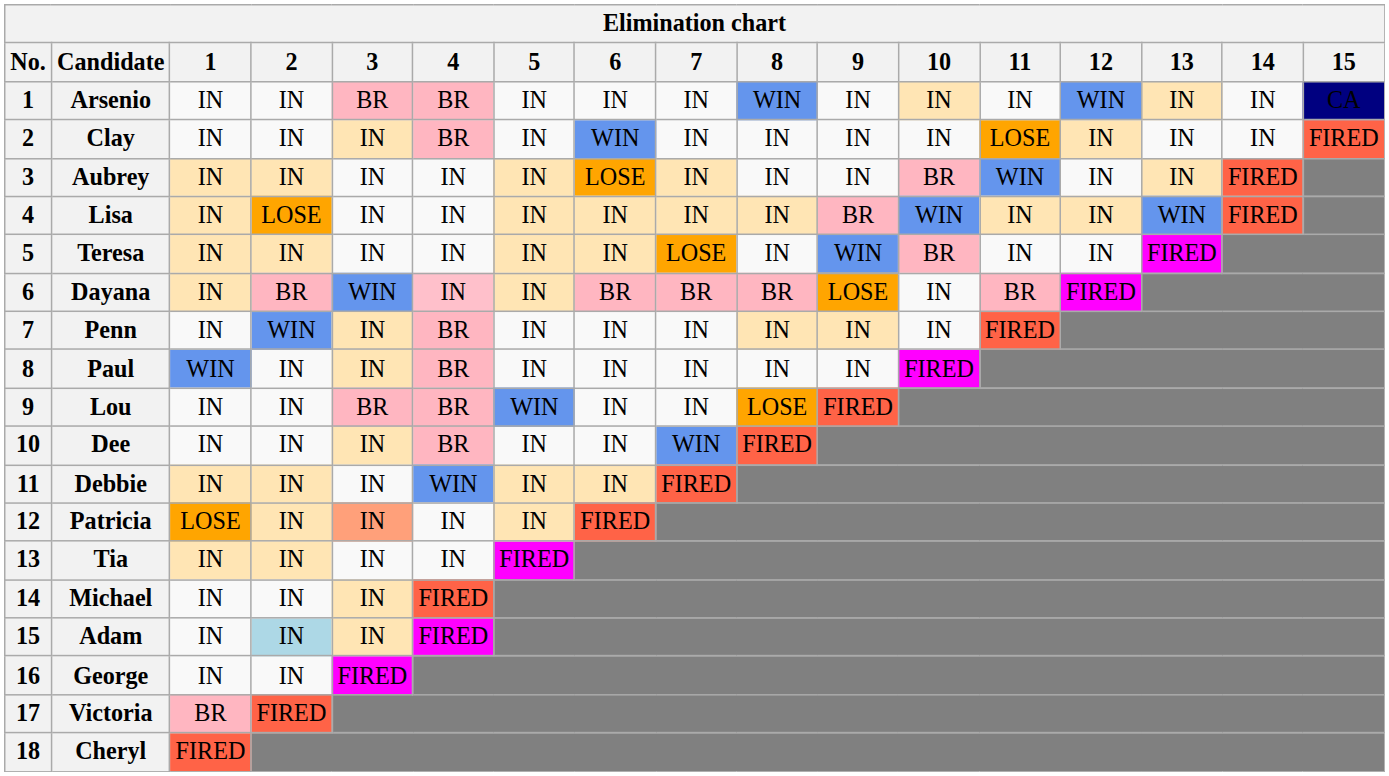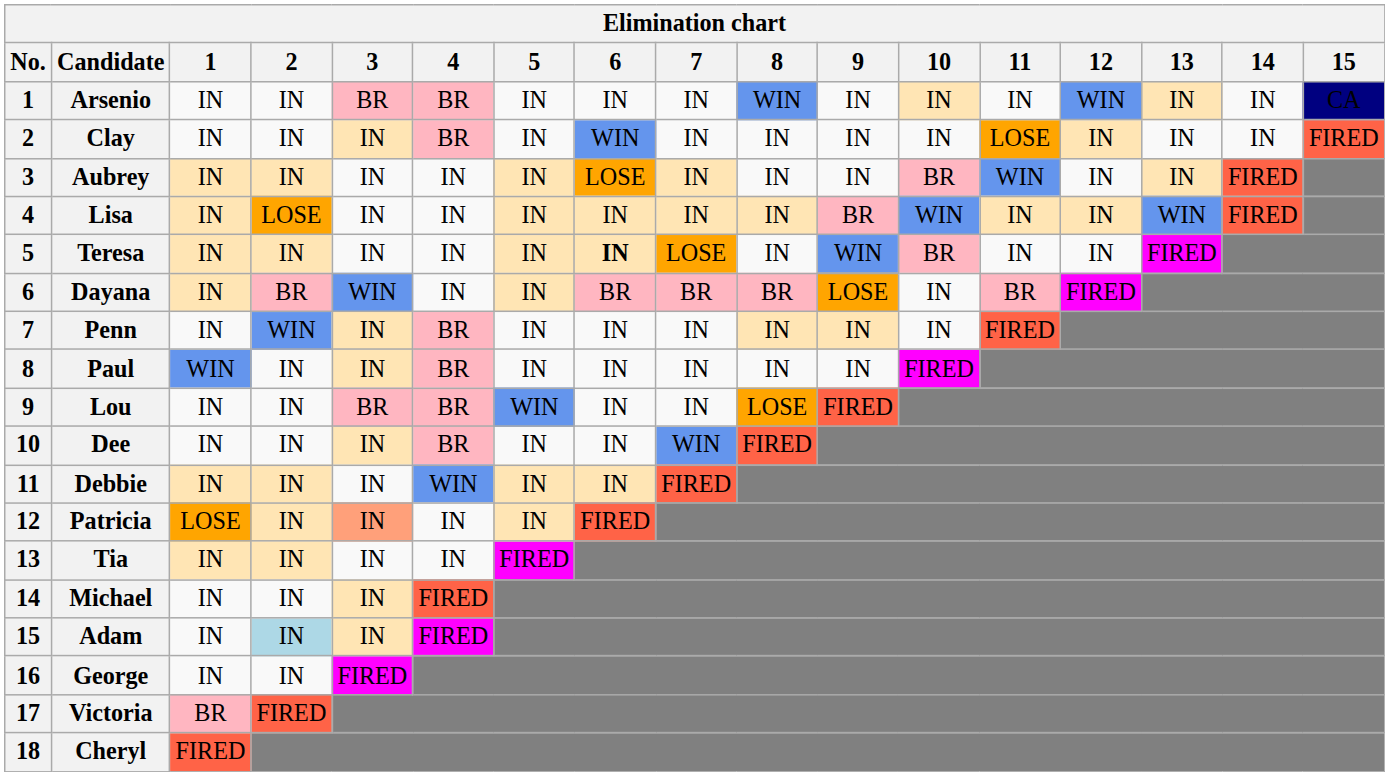Teresa | Elimination chart / 6: normal -> bold
Dayana | Elimination chart / 4: pink background -> no background
